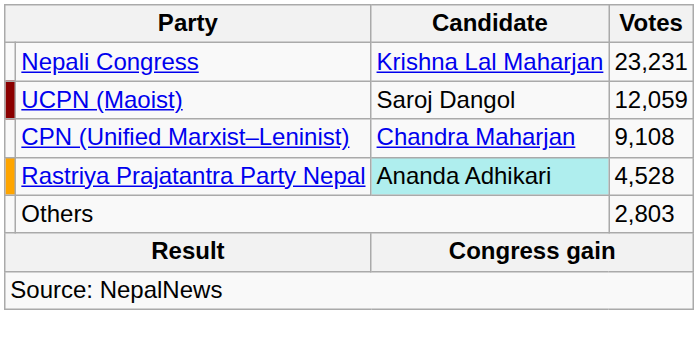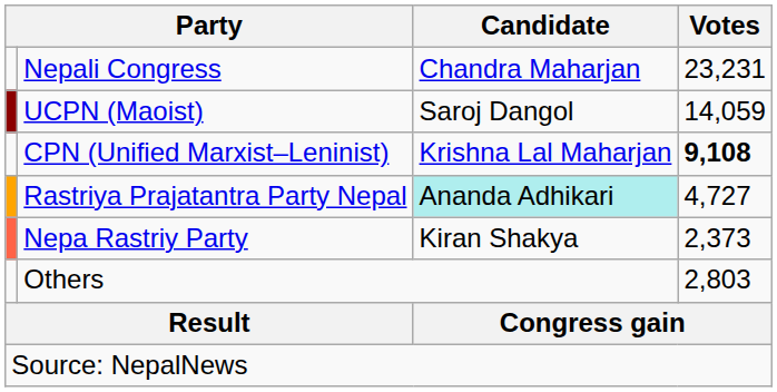Nepali Congress | Candidate: Krishna Lal Maharjan -> Chandra Maharjan
UCPN (Maoist) | Votes: 12,059 -> 14,059
CPN (Unified Marxist–Leninist) | Candidate: Chandra Maharjan -> Krishna Lal Maharjan
CPN (Unified Marxist–Leninist) | Votes: normal -> bold
Rastriya Prajatantra Party Nepal | Votes: 4,528 -> 4,727
+ row: Nepa Rastriy Party | Kiran Shakya | 2,373
